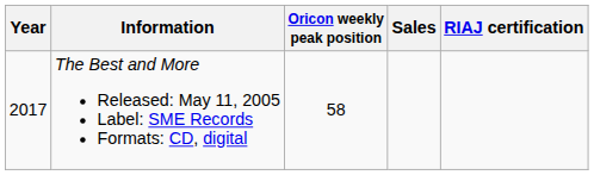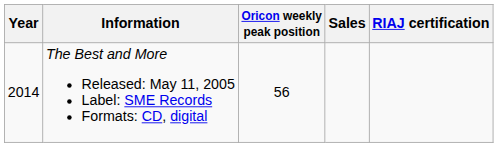row 2 | Year: 2017 -> 2014
row 2 | Oricon weekly peak position: 58 -> 56
